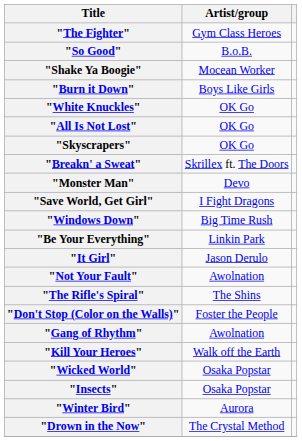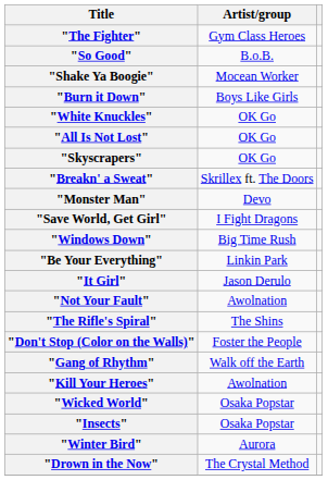"Gang of Rhythm" | Artist/group: Awolnation -> Walk off the Earth
"Kill Your Heroes" | Artist/group: Walk off the Earth -> Awolnation
